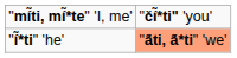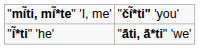"í̃*ti" 'he' | column 2: lightsalmon background -> no background
